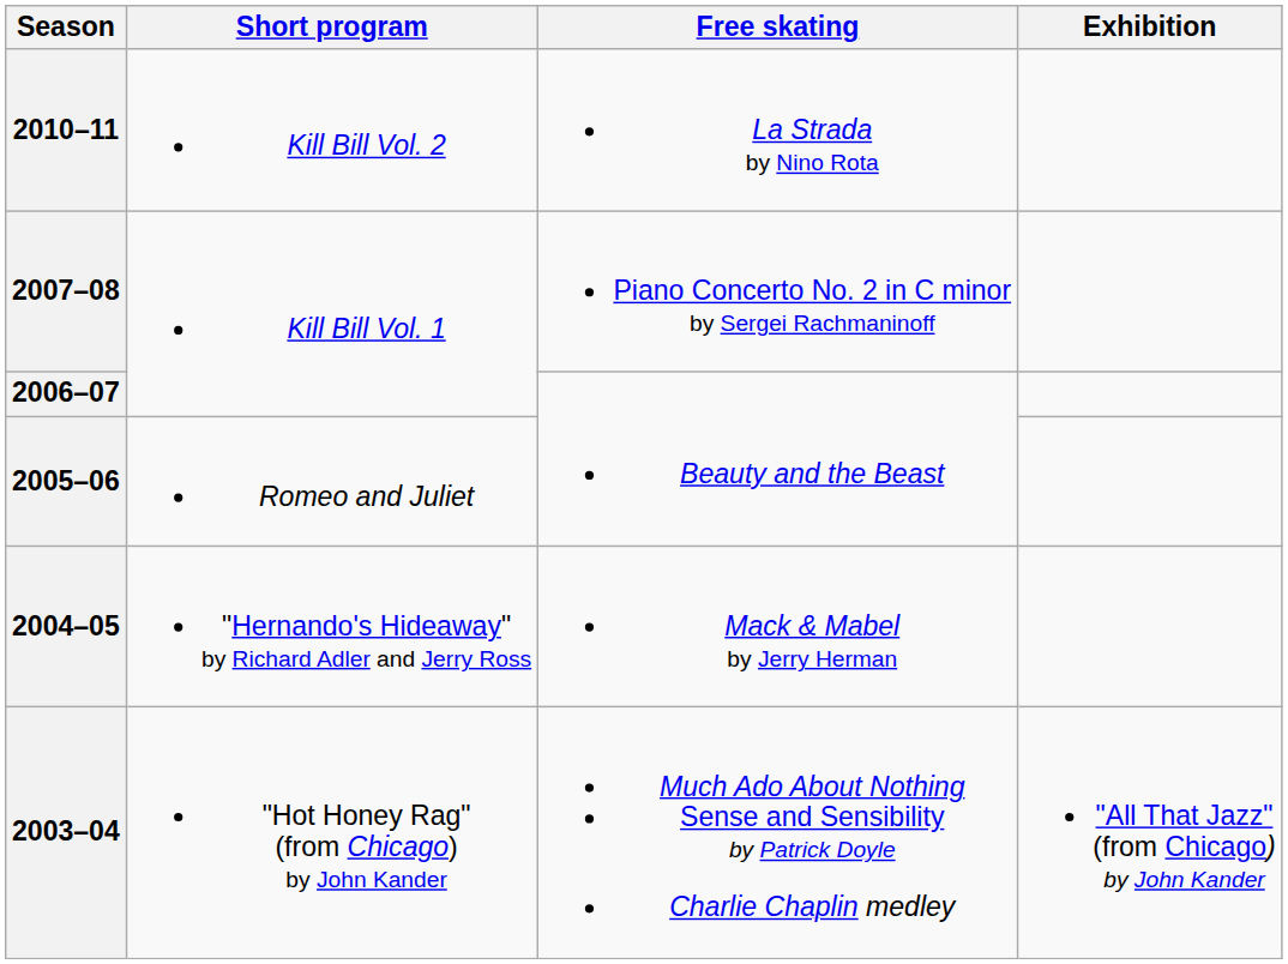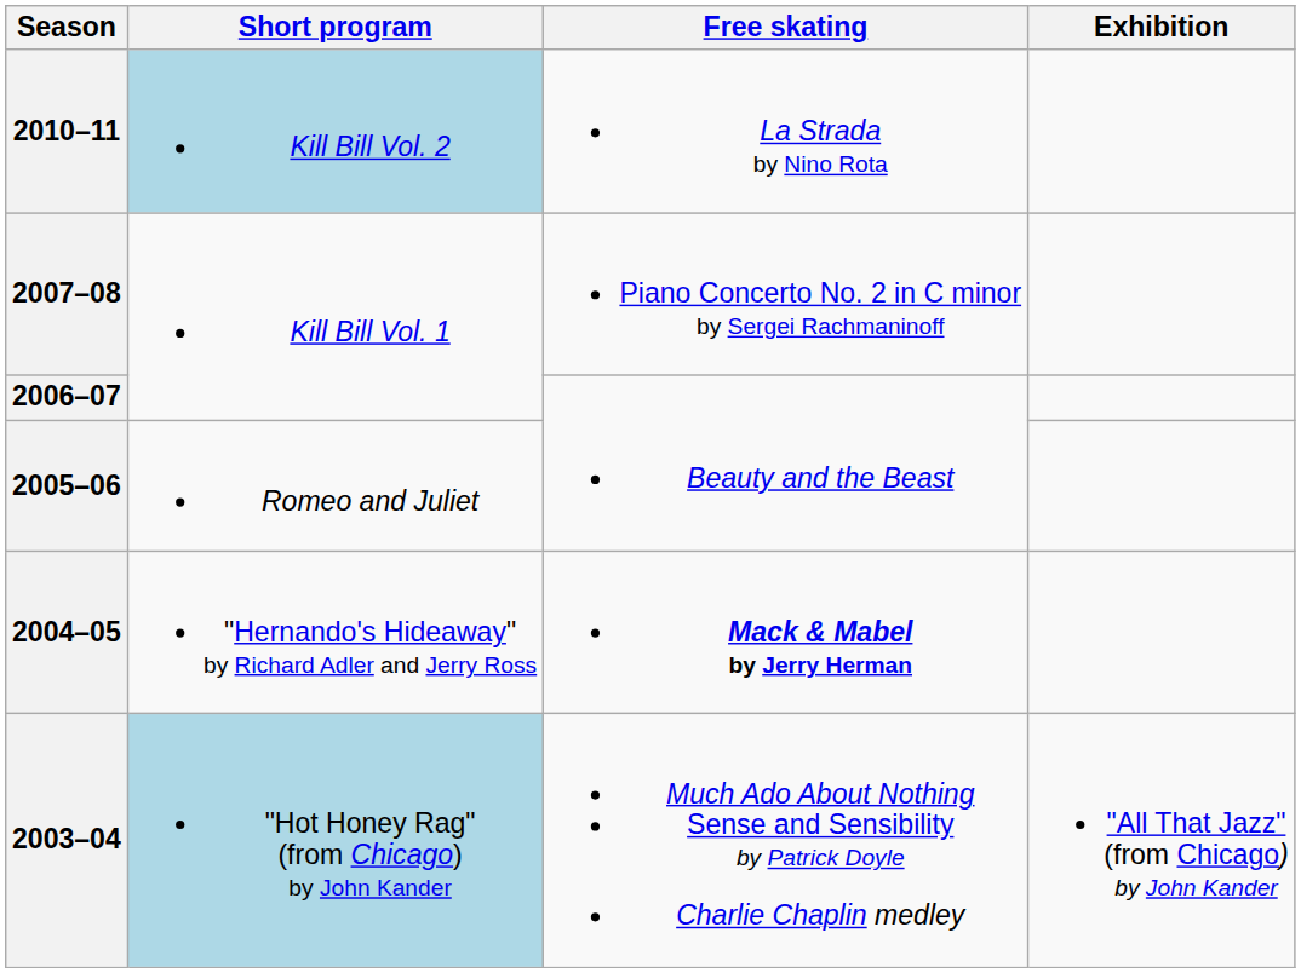2010–11 | Short program: no background -> lightblue background
2004–05 | Free skating: normal -> bold
2003–04 | Short program: no background -> lightblue background
